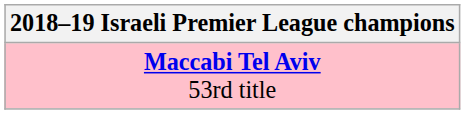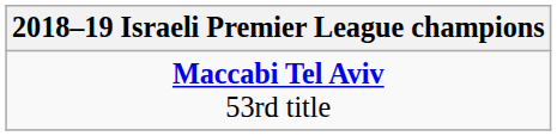row 2 | column 1: pink background -> no background
